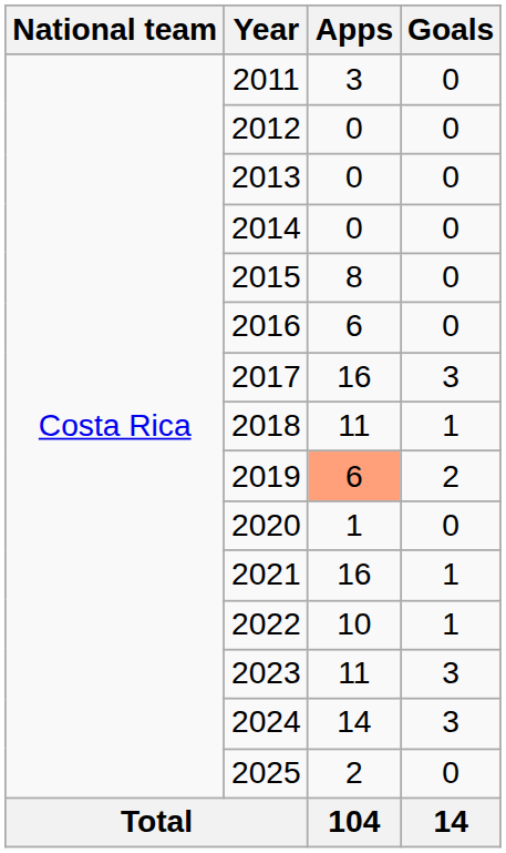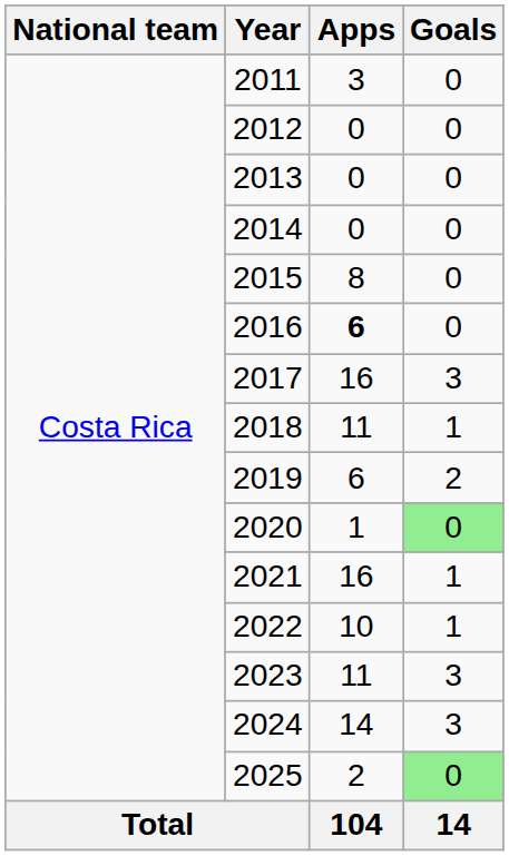2016 | Apps: normal -> bold
2019 | Apps: lightsalmon background -> no background
2020 | Goals: no background -> lightgreen background
2025 | Goals: no background -> lightgreen background
